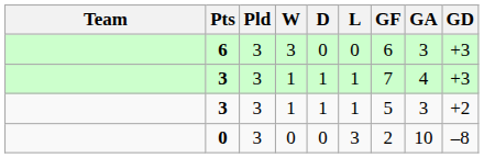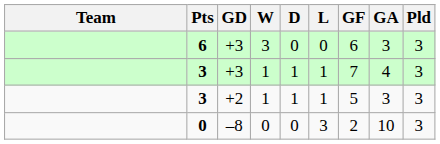columns swapped: Pld <-> GD
